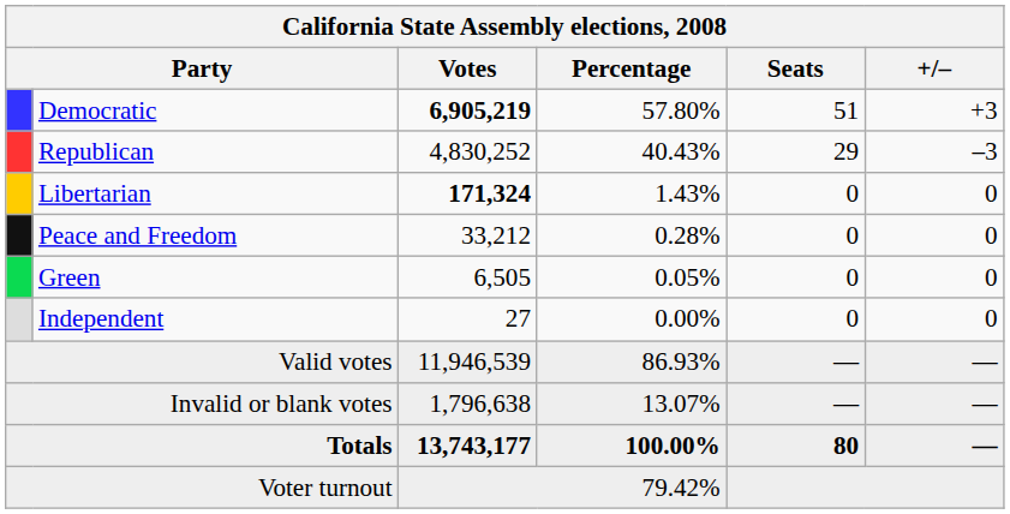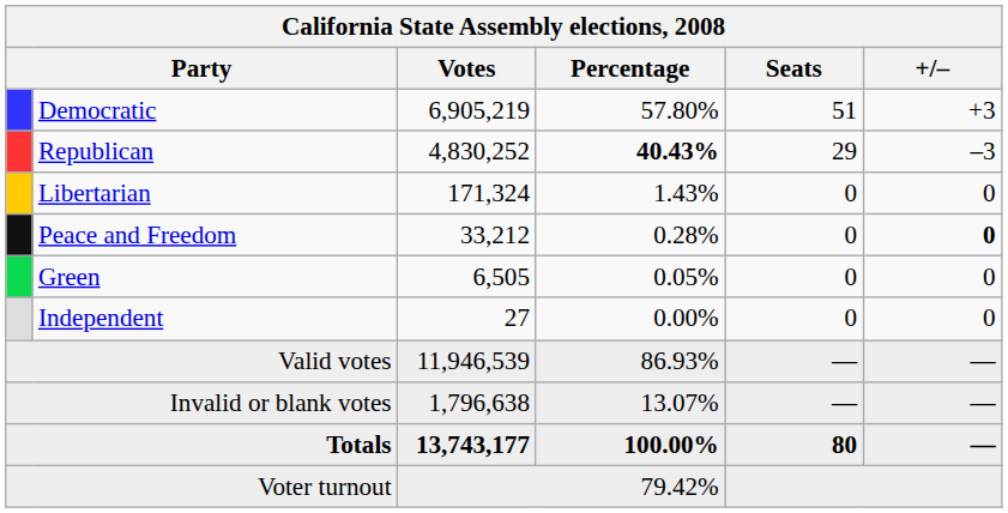Democratic | Votes: bold -> normal
Republican | Percentage: normal -> bold
Libertarian | Votes: bold -> normal
Peace and Freedom | +/–: normal -> bold
